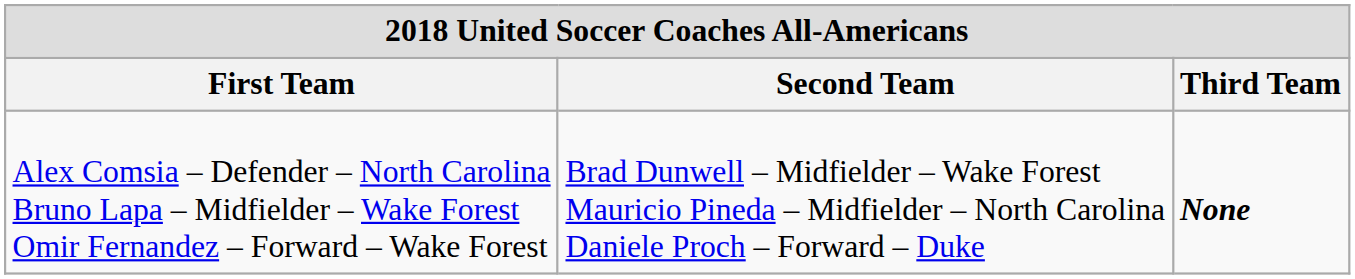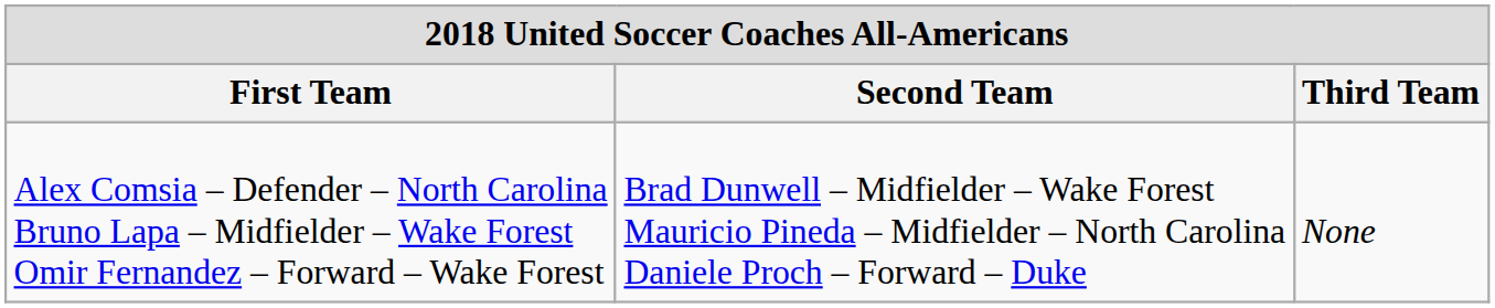row 3 | Third Team: bold -> normal
